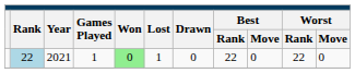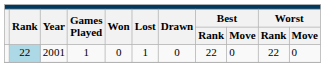row 4 | Year: 2021 -> 2001
row 4 | Won: lightgreen background -> no background
